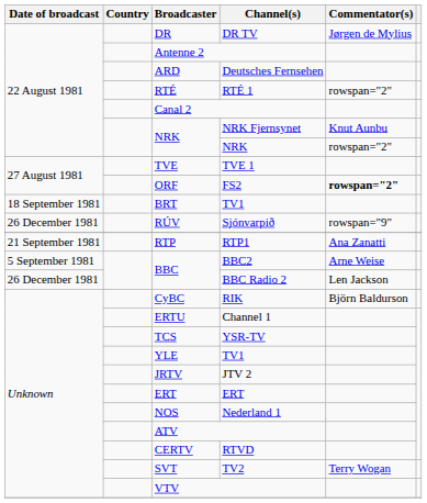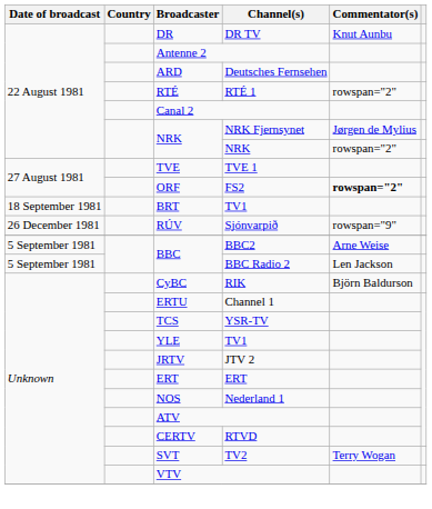DR TV | Commentator(s): Jørgen de Mylius -> Knut Aunbu
NRK Fjernsynet | Commentator(s): Knut Aunbu -> Jørgen de Mylius
- row: 21 September 1981 | RTP | RTP1 | Ana Zanatti
BBC Radio 2 | Date of broadcast: 26 December 1981 -> 5 September 1981
